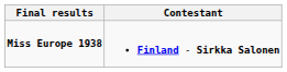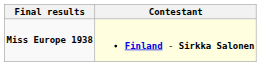Miss Europe 1938 | Contestant: no background -> lightyellow background
